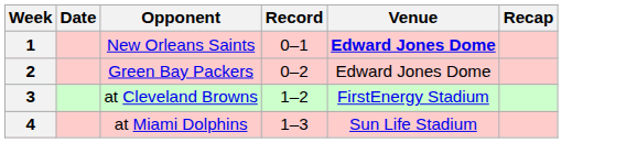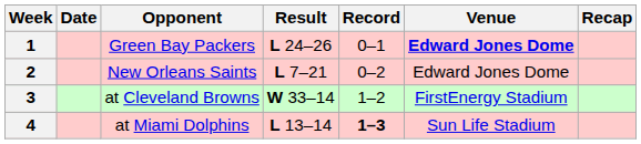+ column: Result | L 24–26 | L 7–21 | W 33–14 | L 13–14
1 | Opponent: New Orleans Saints -> Green Bay Packers
2 | Opponent: Green Bay Packers -> New Orleans Saints
4 | Record: normal -> bold
